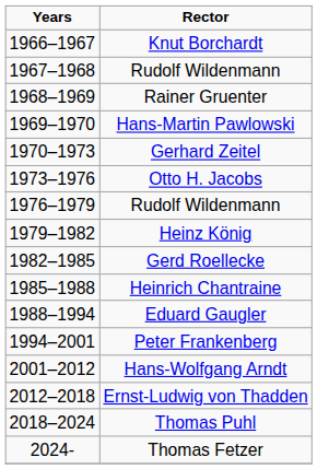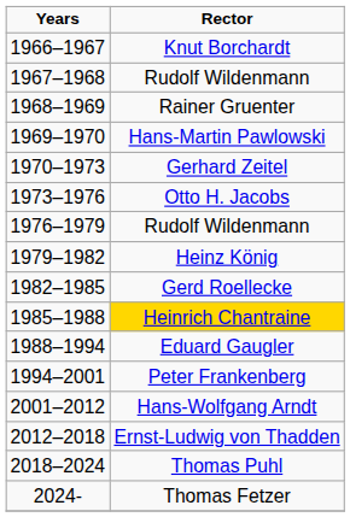row 11 | Rector: no background -> gold background
